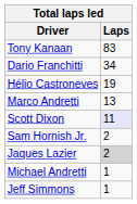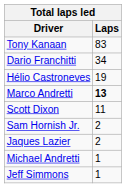Marco Andretti | Laps: normal -> bold
Scott Dixon | Laps: lavender background -> no background
Jaques Lazier | Laps: lightgrey background -> no background
